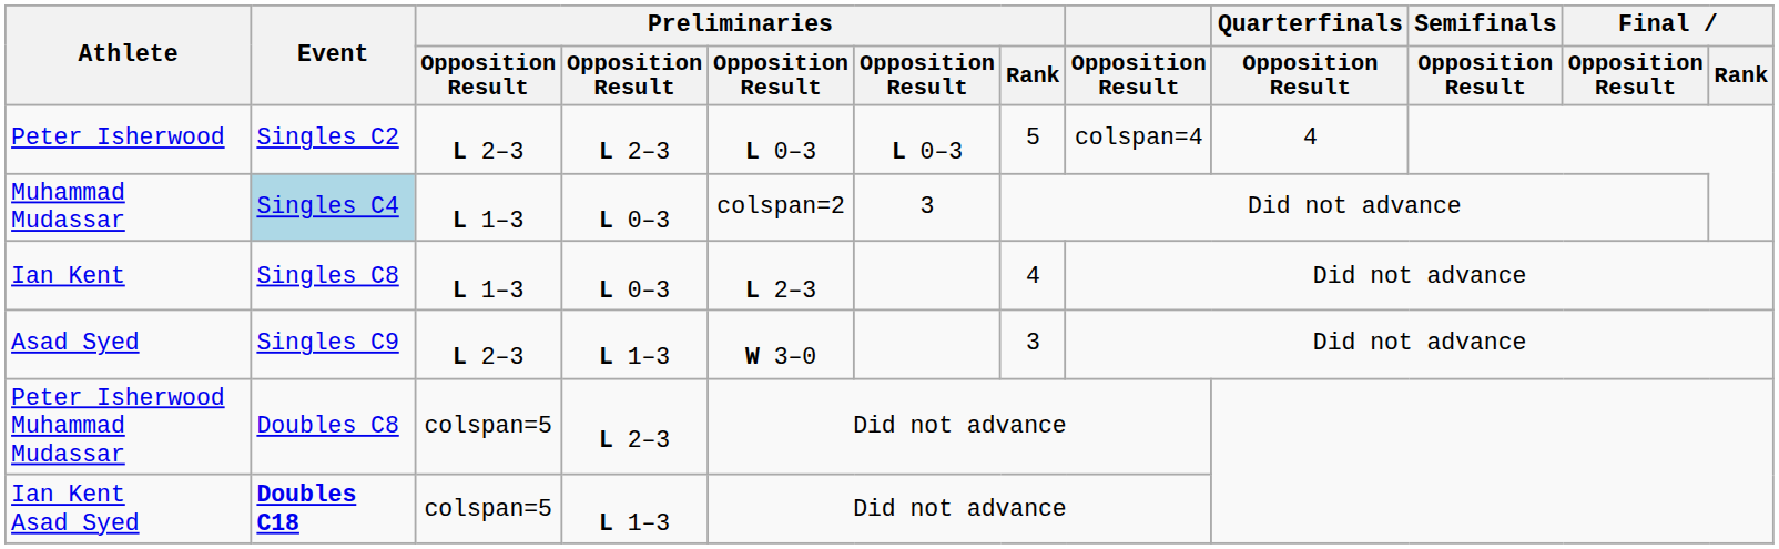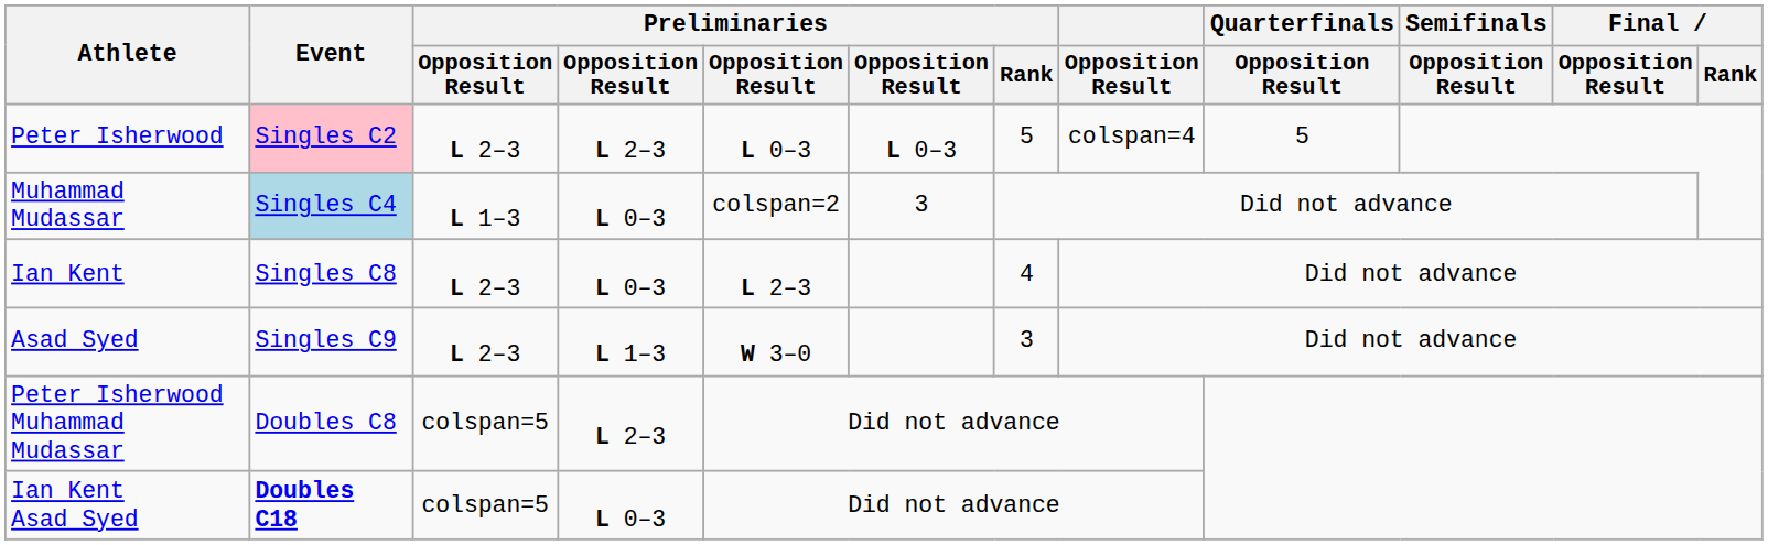Peter Isherwood | Event: no background -> pink background
Peter Isherwood | Quarterfinals / Opposition Result: 4 -> 5
Ian Kent | column 3: L 1–3 -> L 2–3
Ian Kent Asad Syed | column 4: L 1–3 -> L 0–3
